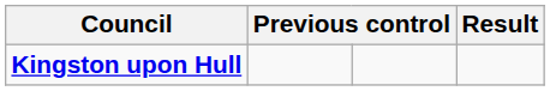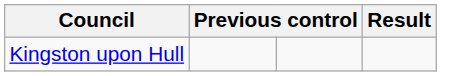Kingston upon Hull | Council: bold -> normal
